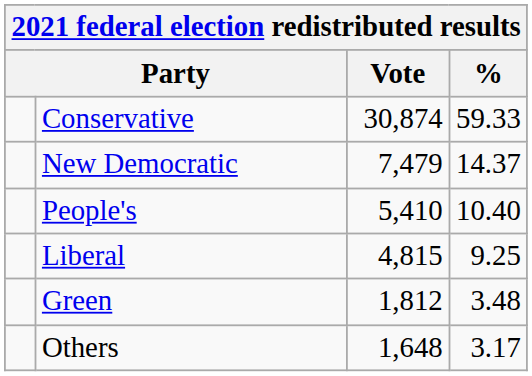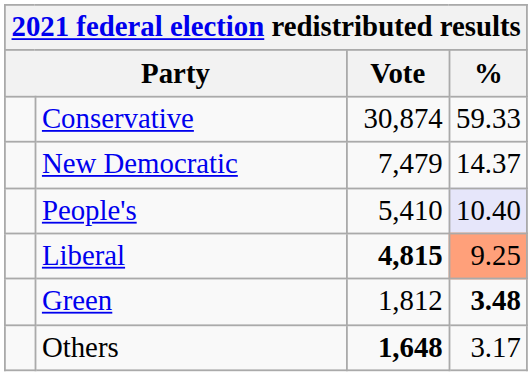People's | %: no background -> lavender background
Liberal | Vote: normal -> bold
Liberal | %: no background -> lightsalmon background
Green | %: normal -> bold
Others | Vote: normal -> bold
